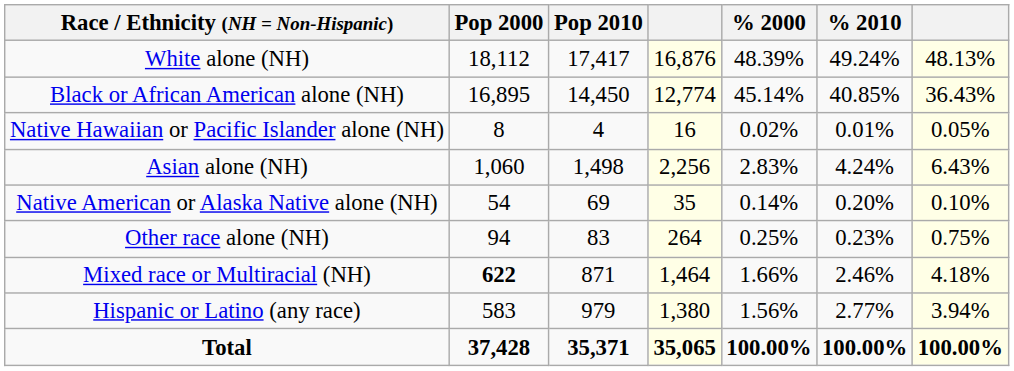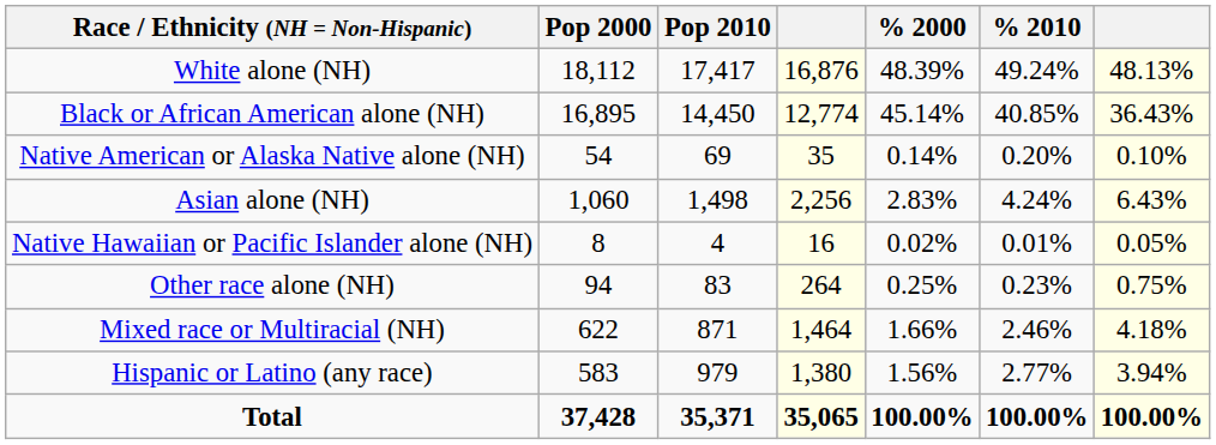rows swapped: Native American or Alaska Native alone (NH) <-> Native Hawaiian or Pacific Islander alone (NH)
Mixed race or Multiracial (NH) | Pop 2000: bold -> normal
